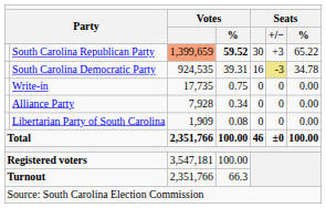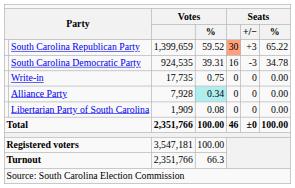South Carolina Republican Party | column 3: lightsalmon background -> no background
South Carolina Republican Party | column 4: bold -> normal
South Carolina Republican Party | column 5: no background -> lightsalmon background
South Carolina Democratic Party | column 6: khaki background -> no background
Alliance Party | column 4: no background -> paleturquoise background
